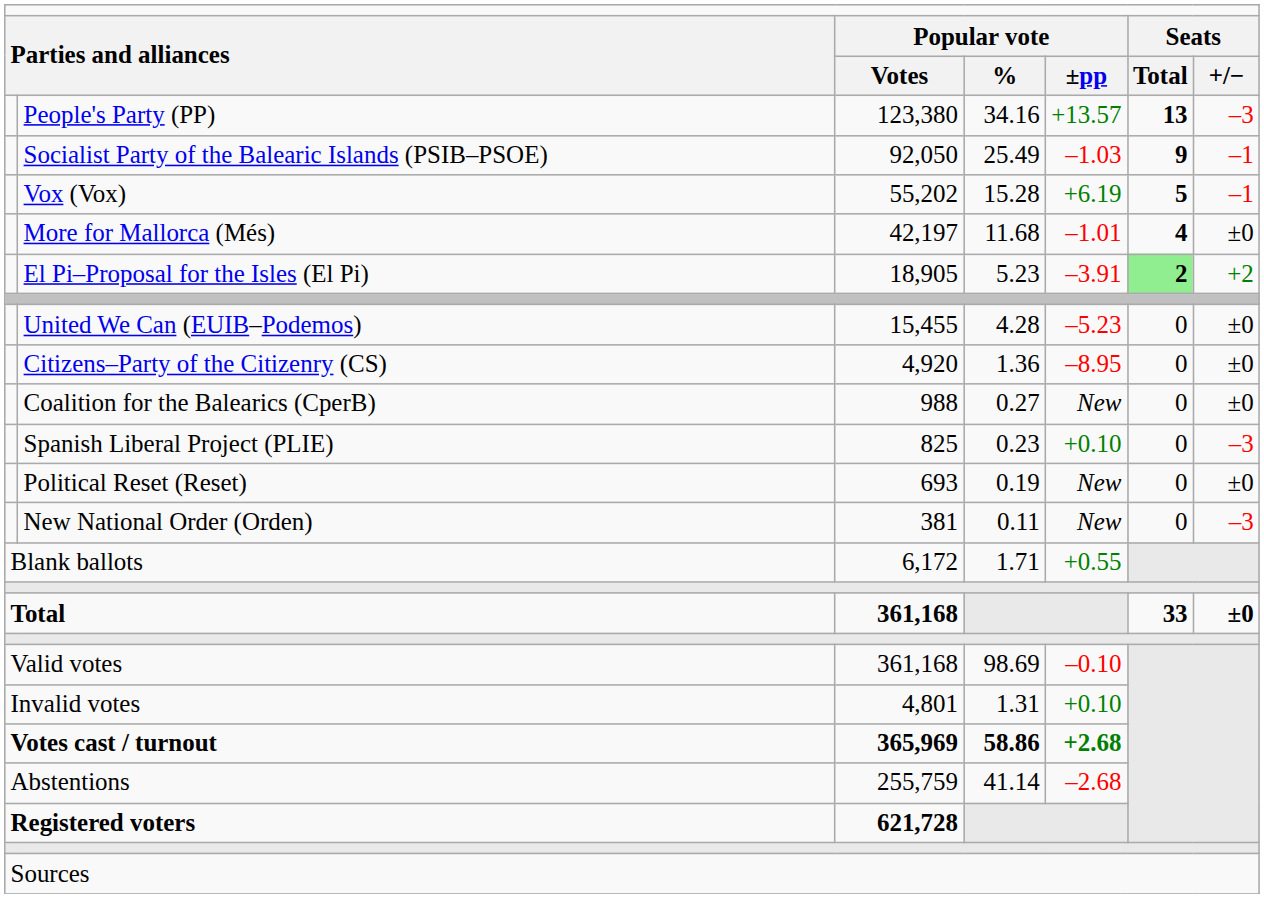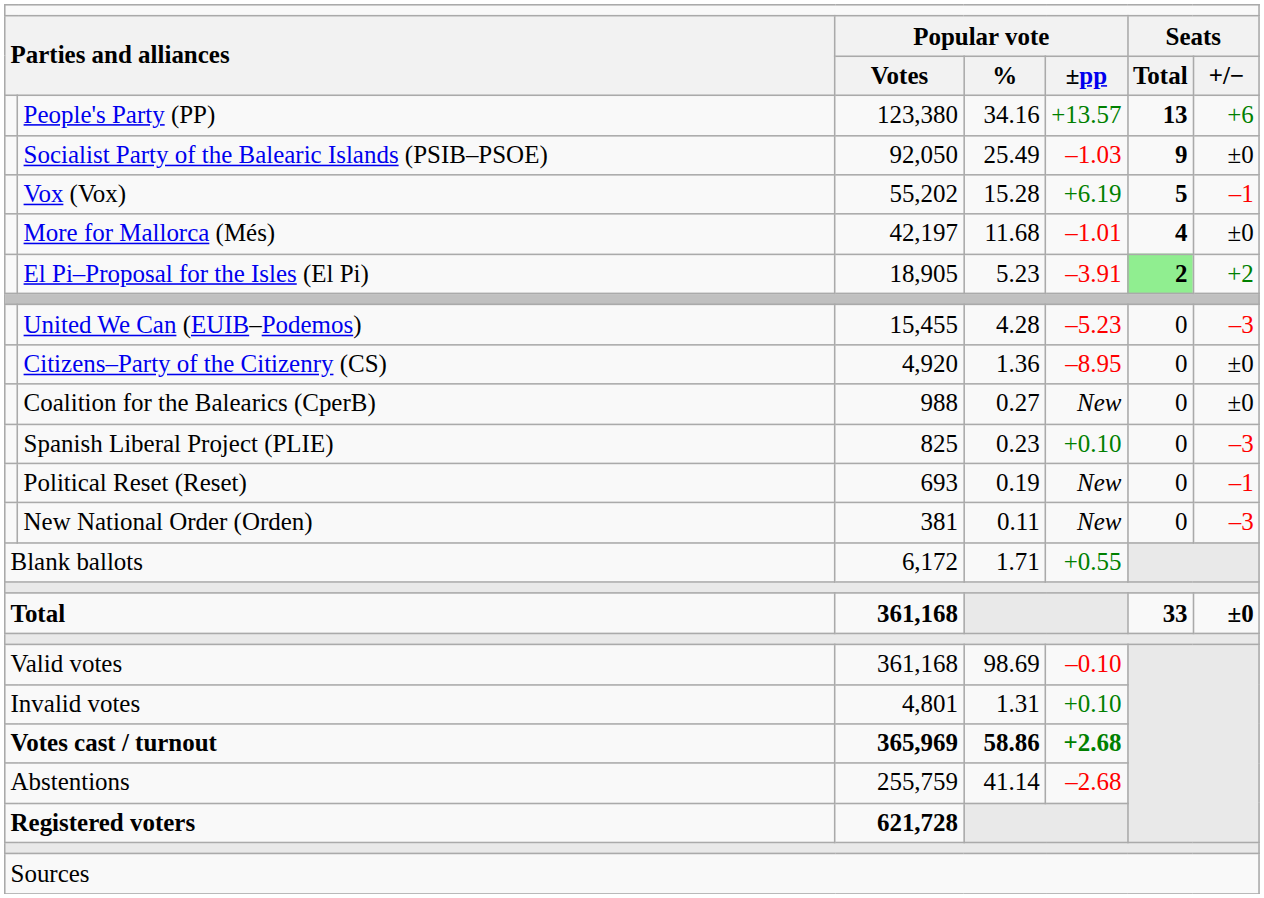People's Party (PP) | column 7: –3 -> +6
Socialist Party of the Balearic Islands (PSIB–PSOE) | column 7: –1 -> ±0
United We Can (EUIB–Podemos) | column 7: ±0 -> –3
Political Reset (Reset) | column 7: ±0 -> –1
